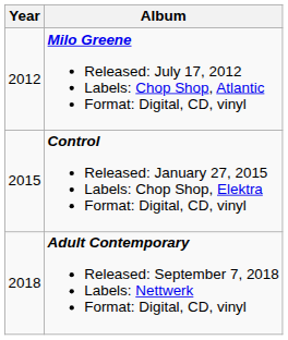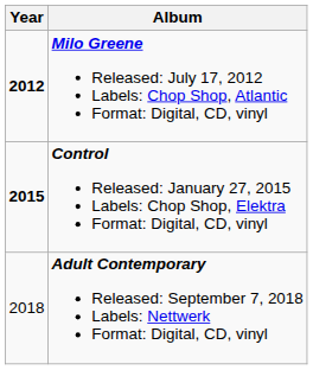row 2 | Year: normal -> bold
row 3 | Year: normal -> bold
